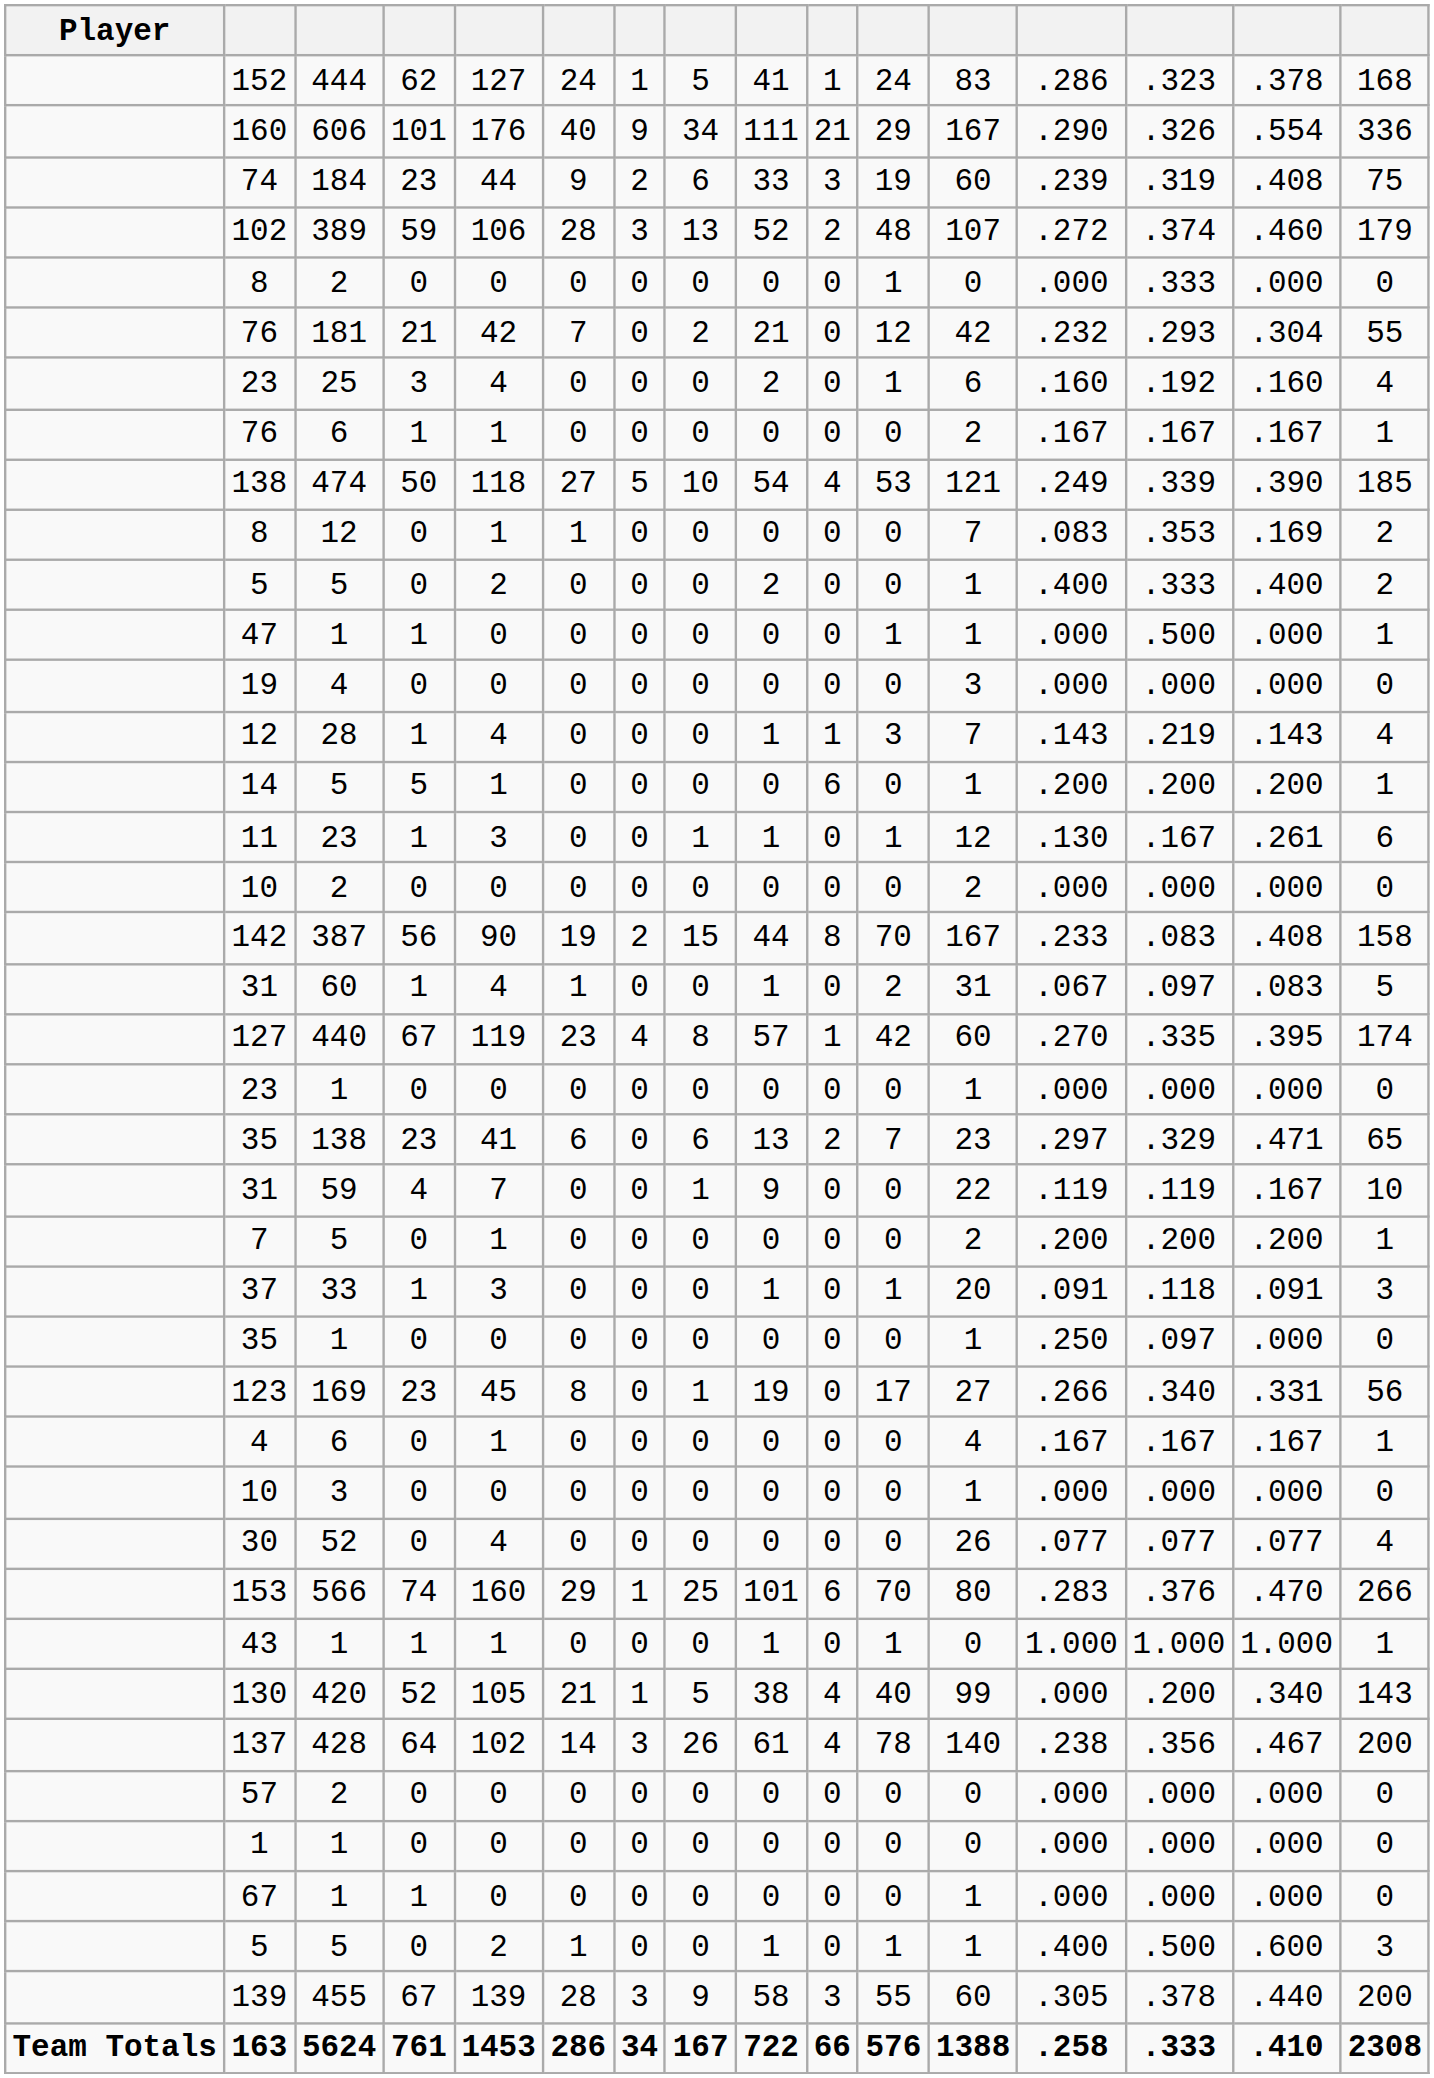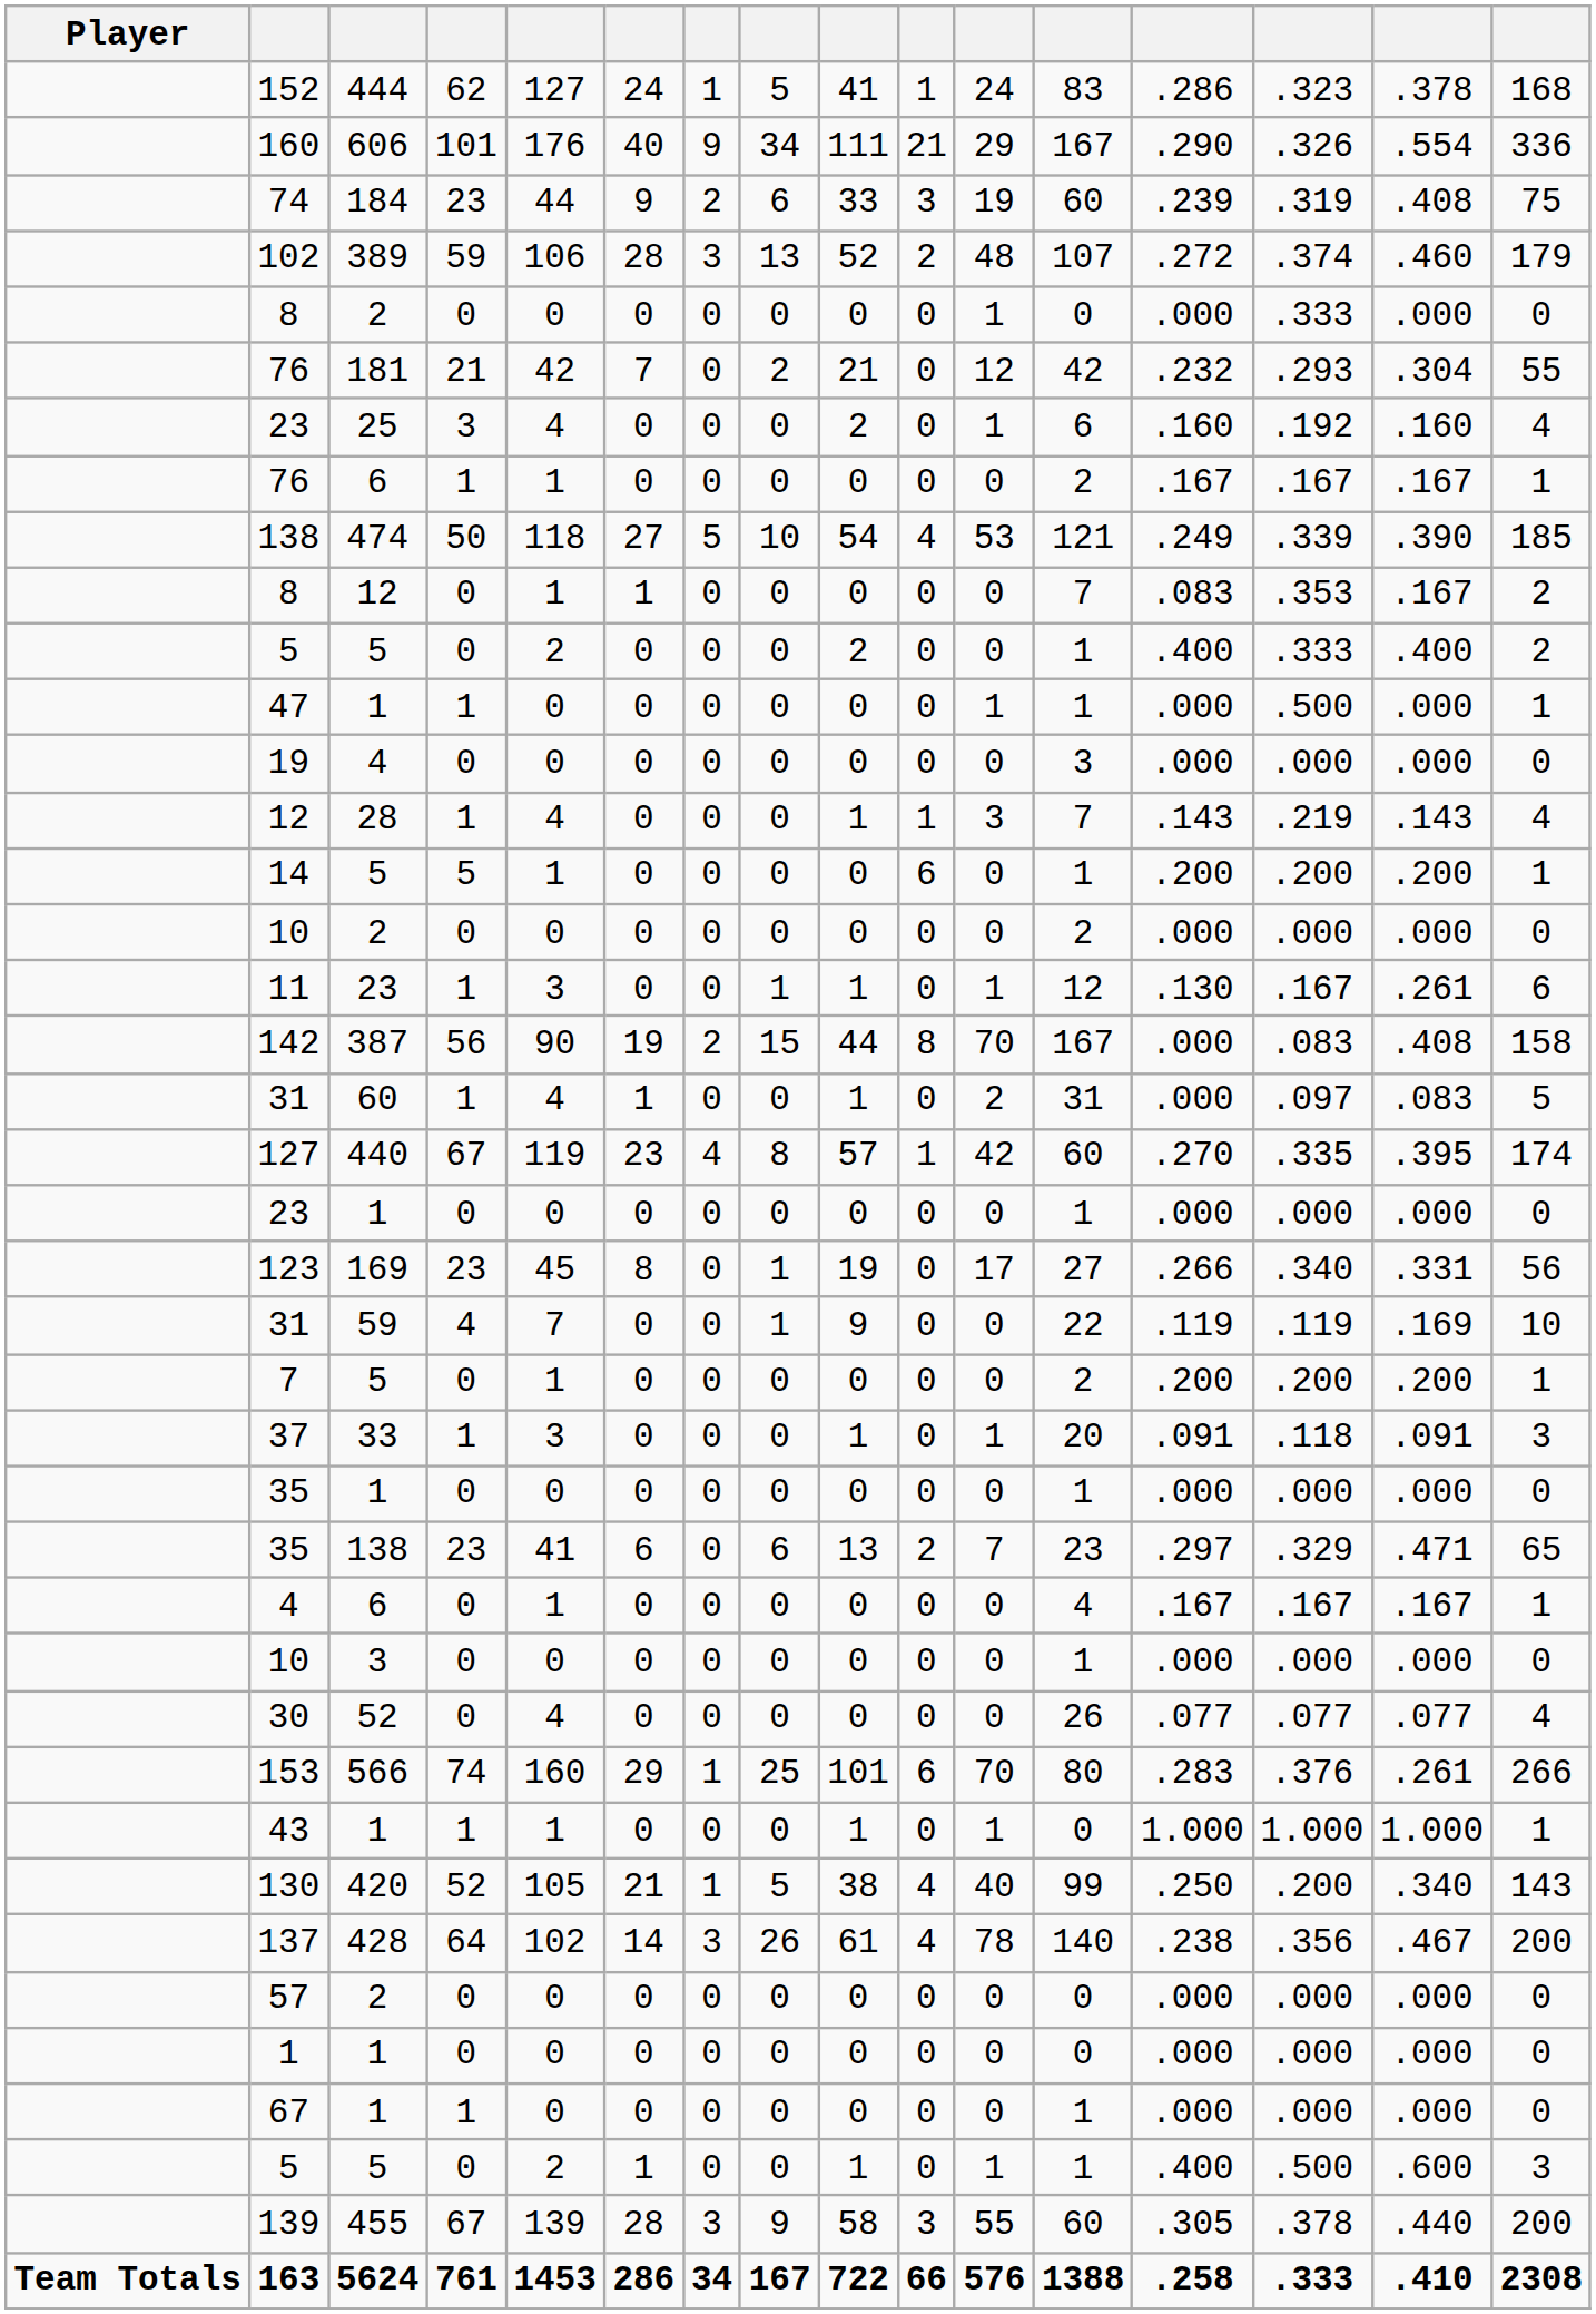8 / 12 | column 15: .169 -> .167
rows swapped: 11 <-> 10 / 2
142 | column 13: .233 -> .000
31 / 60 | column 13: .067 -> .000
rows swapped: 123 <-> 35 / 138
31 / 59 | column 15: .167 -> .169
35 / 1 | column 13: .250 -> .000
35 / 1 | column 14: .097 -> .000
153 | column 15: .470 -> .261
130 | column 13: .000 -> .250
